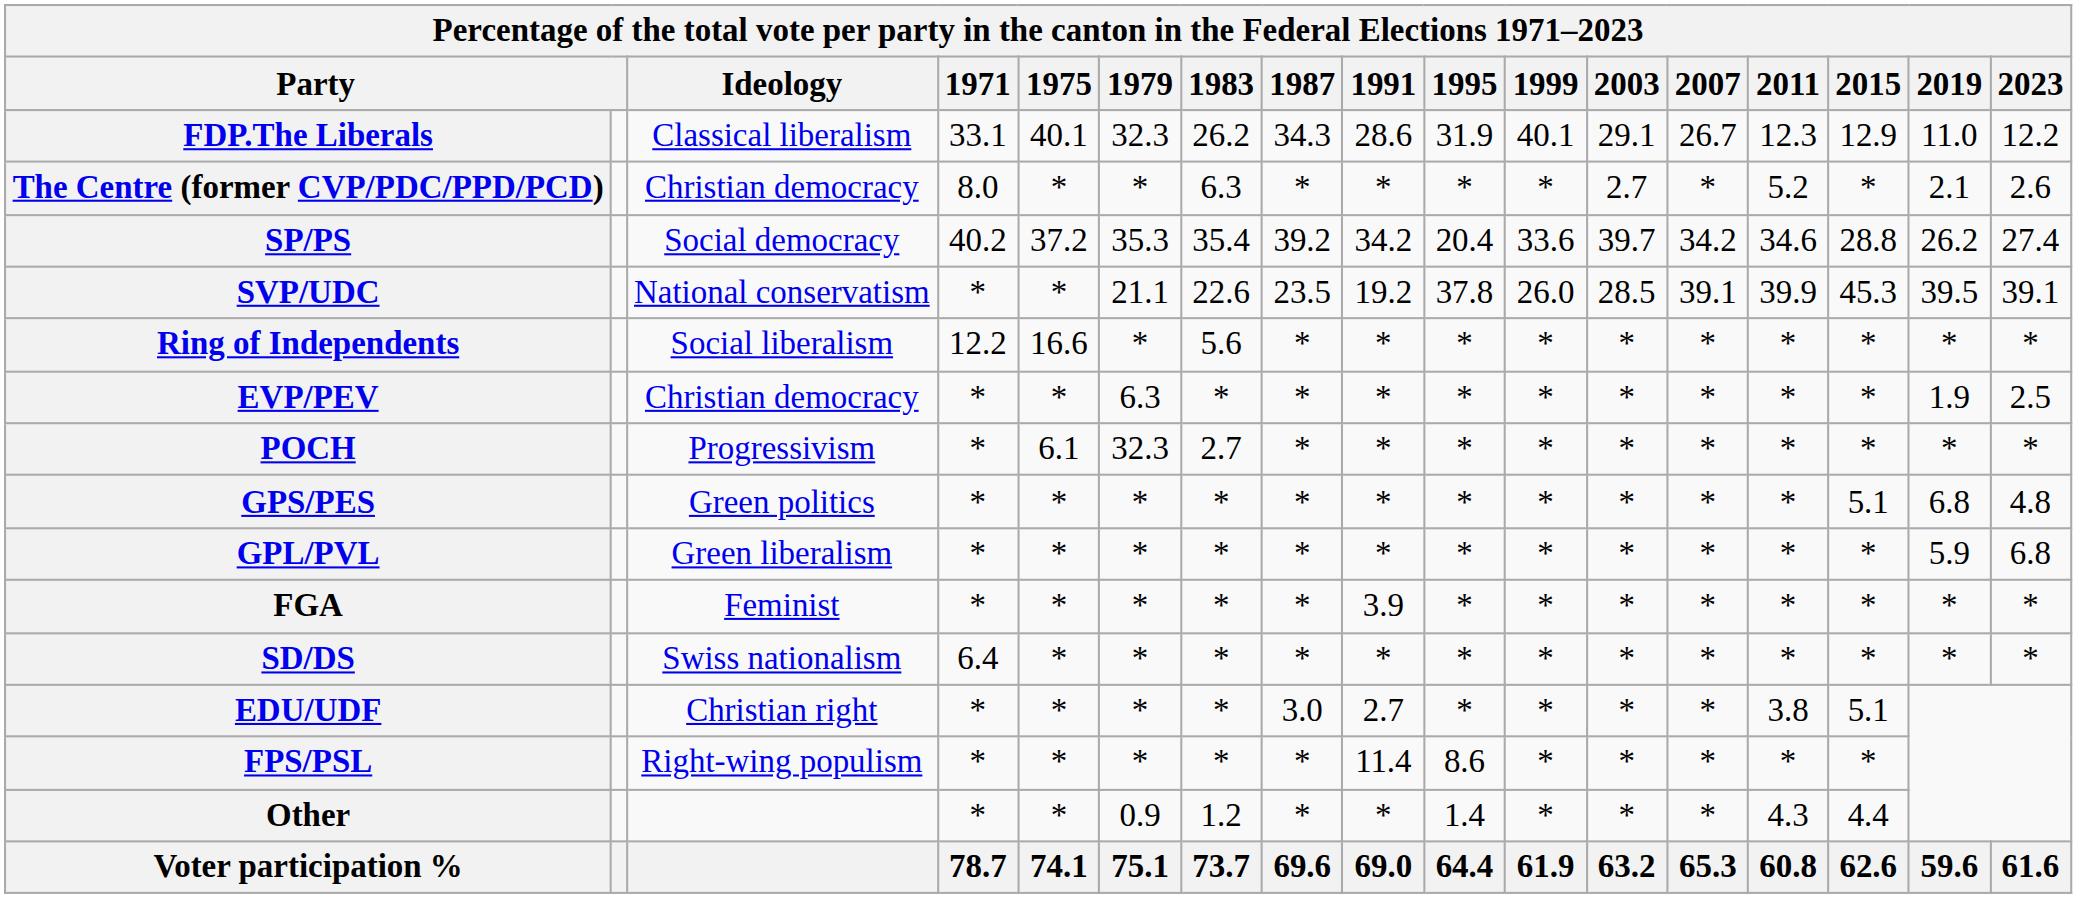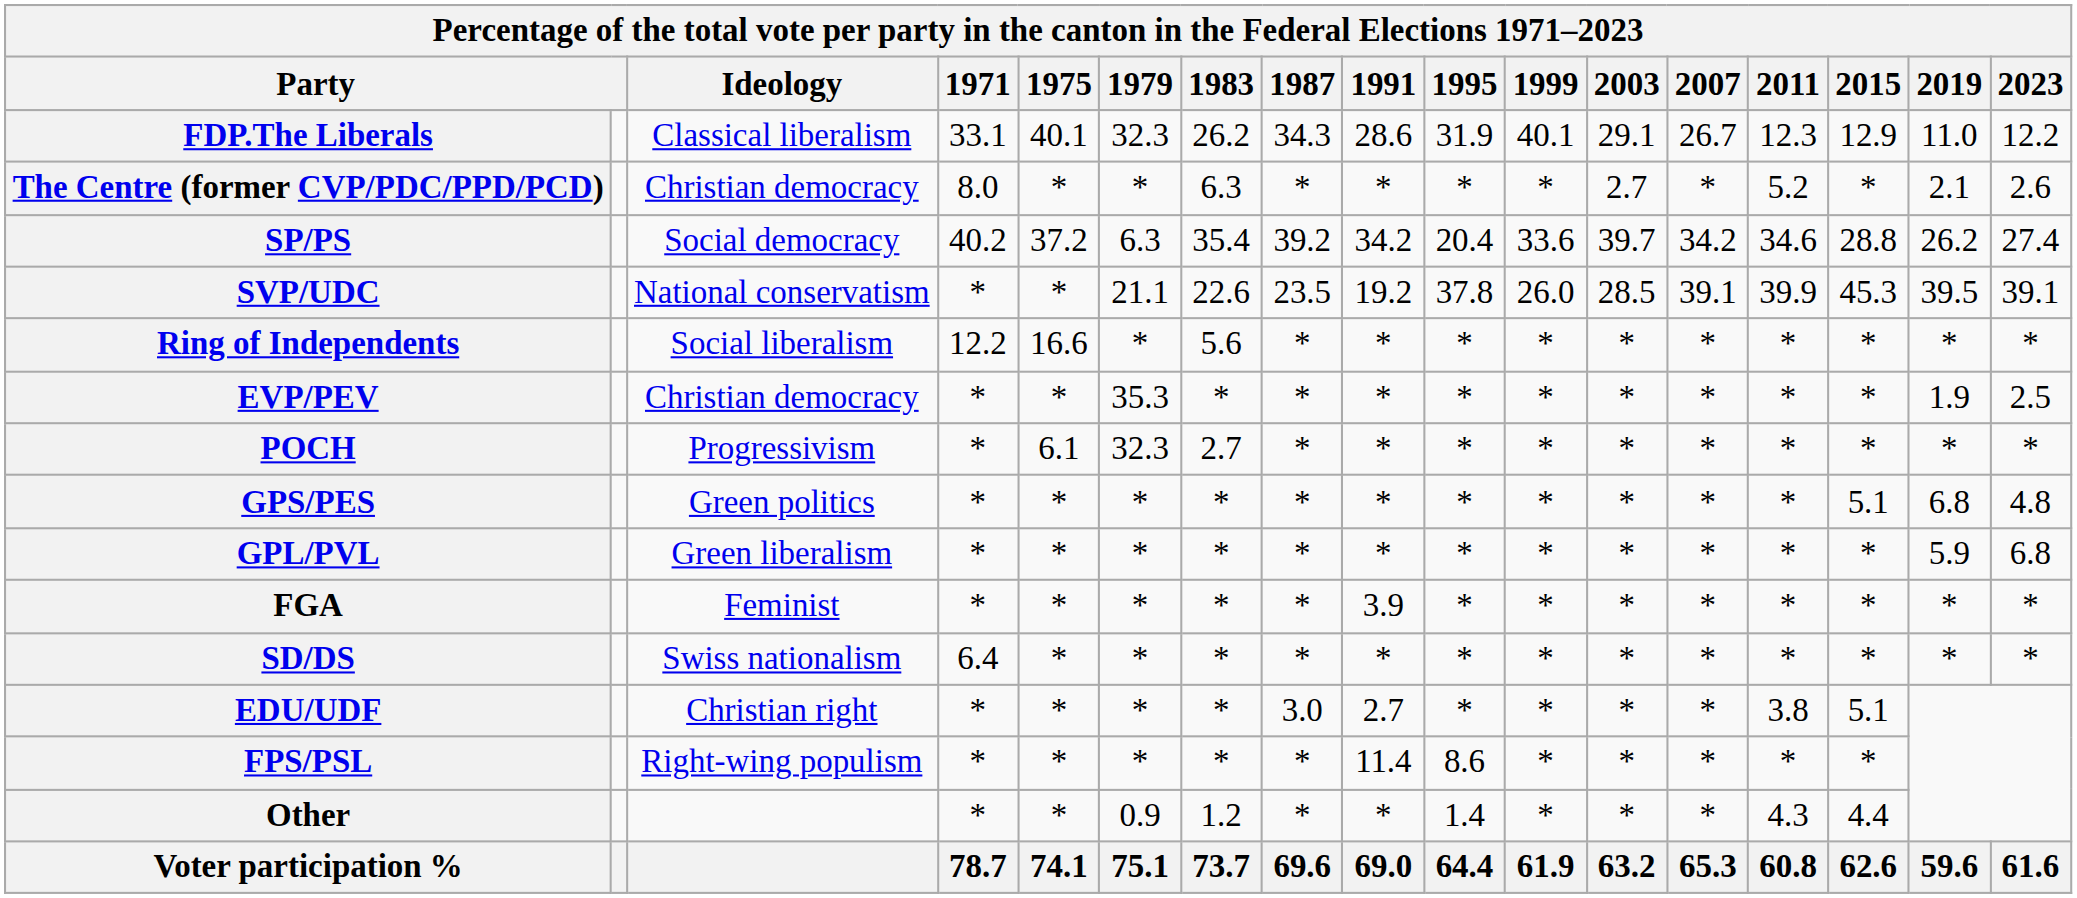SP/PS | 1979: 35.3 -> 6.3
EVP/PEV | 1979: 6.3 -> 35.3
